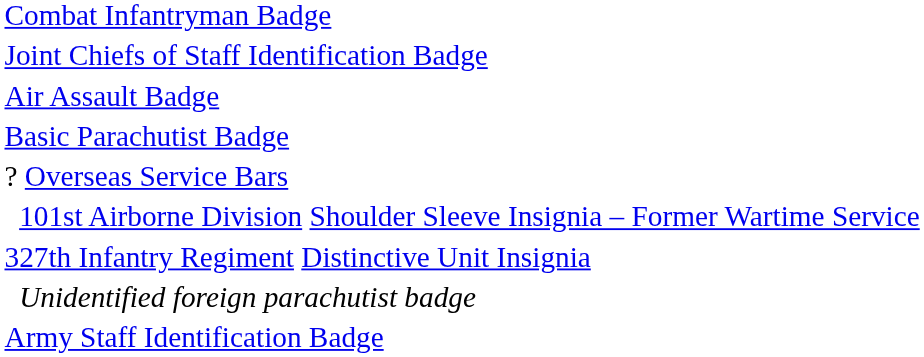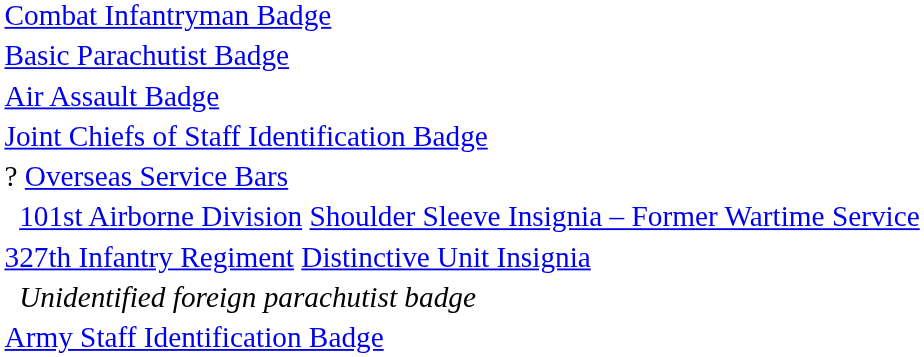row 2 | column 1: Joint Chiefs of Staff Identification Badge -> Basic Parachutist Badge
row 4 | column 1: Basic Parachutist Badge -> Joint Chiefs of Staff Identification Badge
